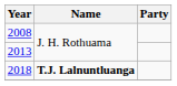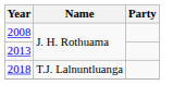2018 | Name: bold -> normal
